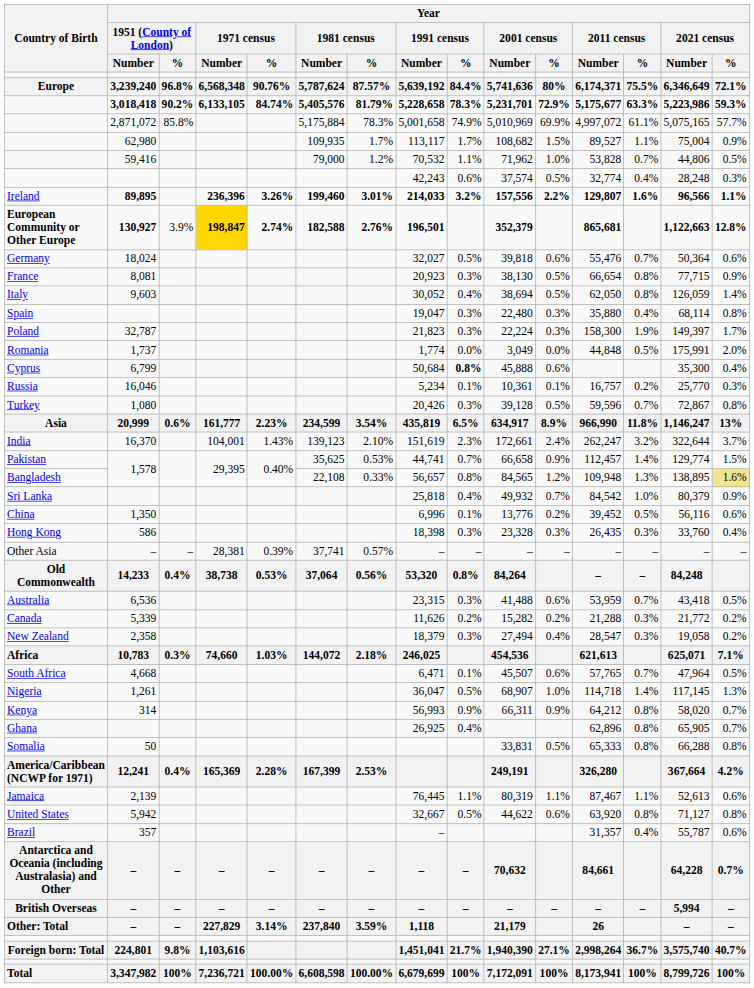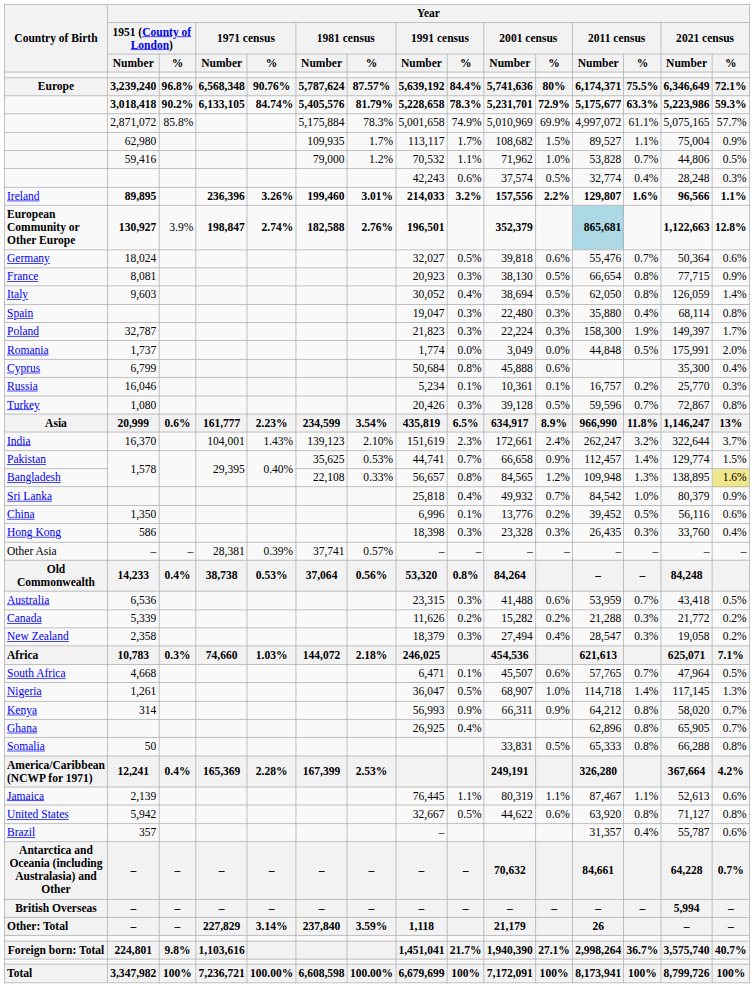European Community or Other Europe | Year / 1971 census / Number: gold background -> no background
European Community or Other Europe | Year / 2011 census / Number: no background -> lightblue background
Cyprus | Year / 1991 census / %: bold -> normal
